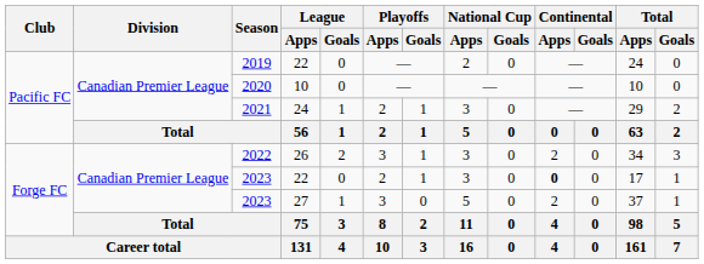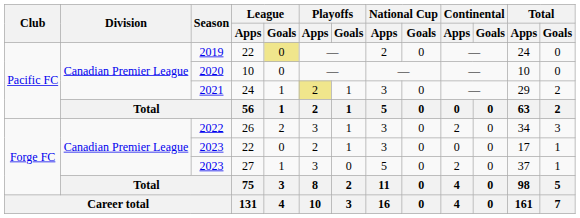2019 | League / Goals: no background -> khaki background
2021 | Playoffs / Apps: no background -> khaki background
2023 / 22 | Continental / Apps: bold -> normal
